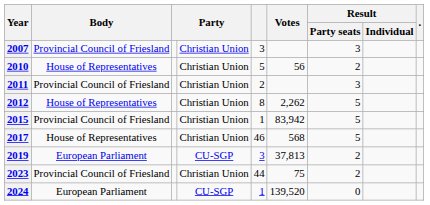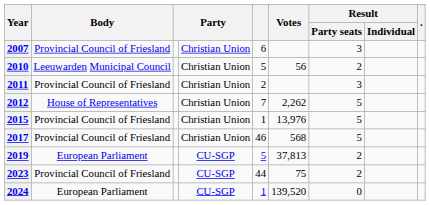2007 | column 5: 3 -> 6
2010 | Body: House of Representatives -> Leeuwarden Municipal Council
2012 | column 5: 8 -> 7
2015 | Votes: 83,942 -> 13,976
2017 | Body: House of Representatives -> Provincial Council of Friesland
2019 | column 5: 3 -> 5
2023 | column 4: Christian Union -> CU-SGP
